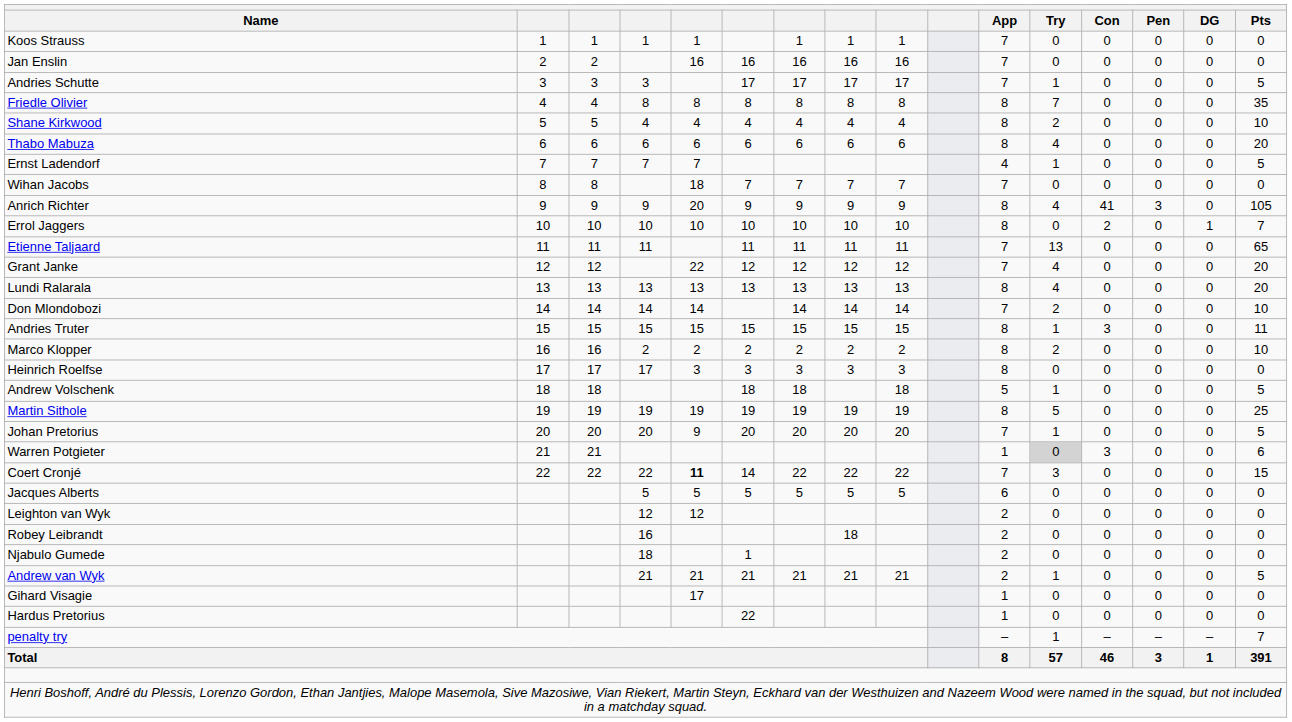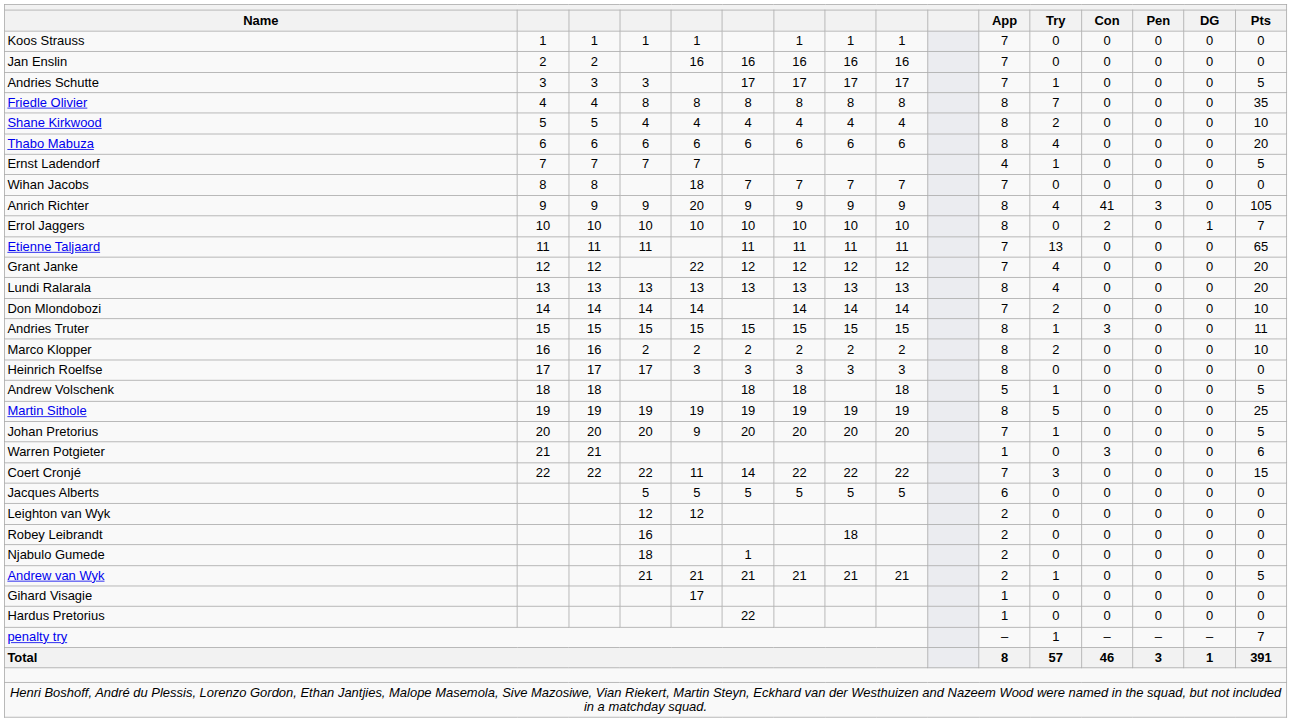Warren Potgieter | Try: lightgrey background -> no background
Coert Cronjé | column 5: bold -> normal
